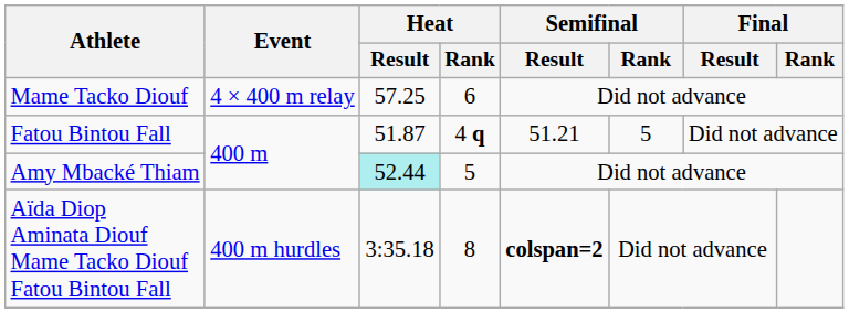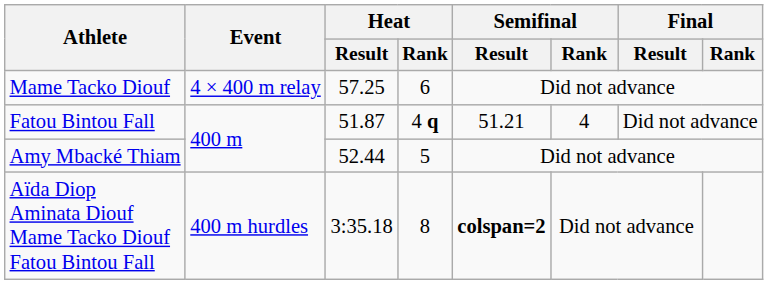Fatou Bintou Fall | Semifinal / Rank: 5 -> 4
Amy Mbacké Thiam | Heat / Result: paleturquoise background -> no background
